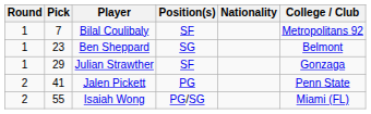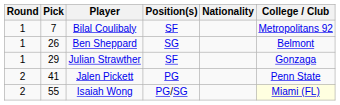Ben Sheppard | Pick: 23 -> 26
Isaiah Wong | College / Club: no background -> lightyellow background
